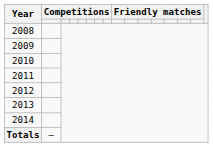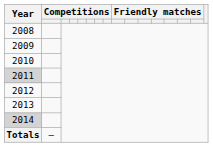2011 | Year: no background -> lightgrey background
2014 | Year: no background -> lightgrey background
